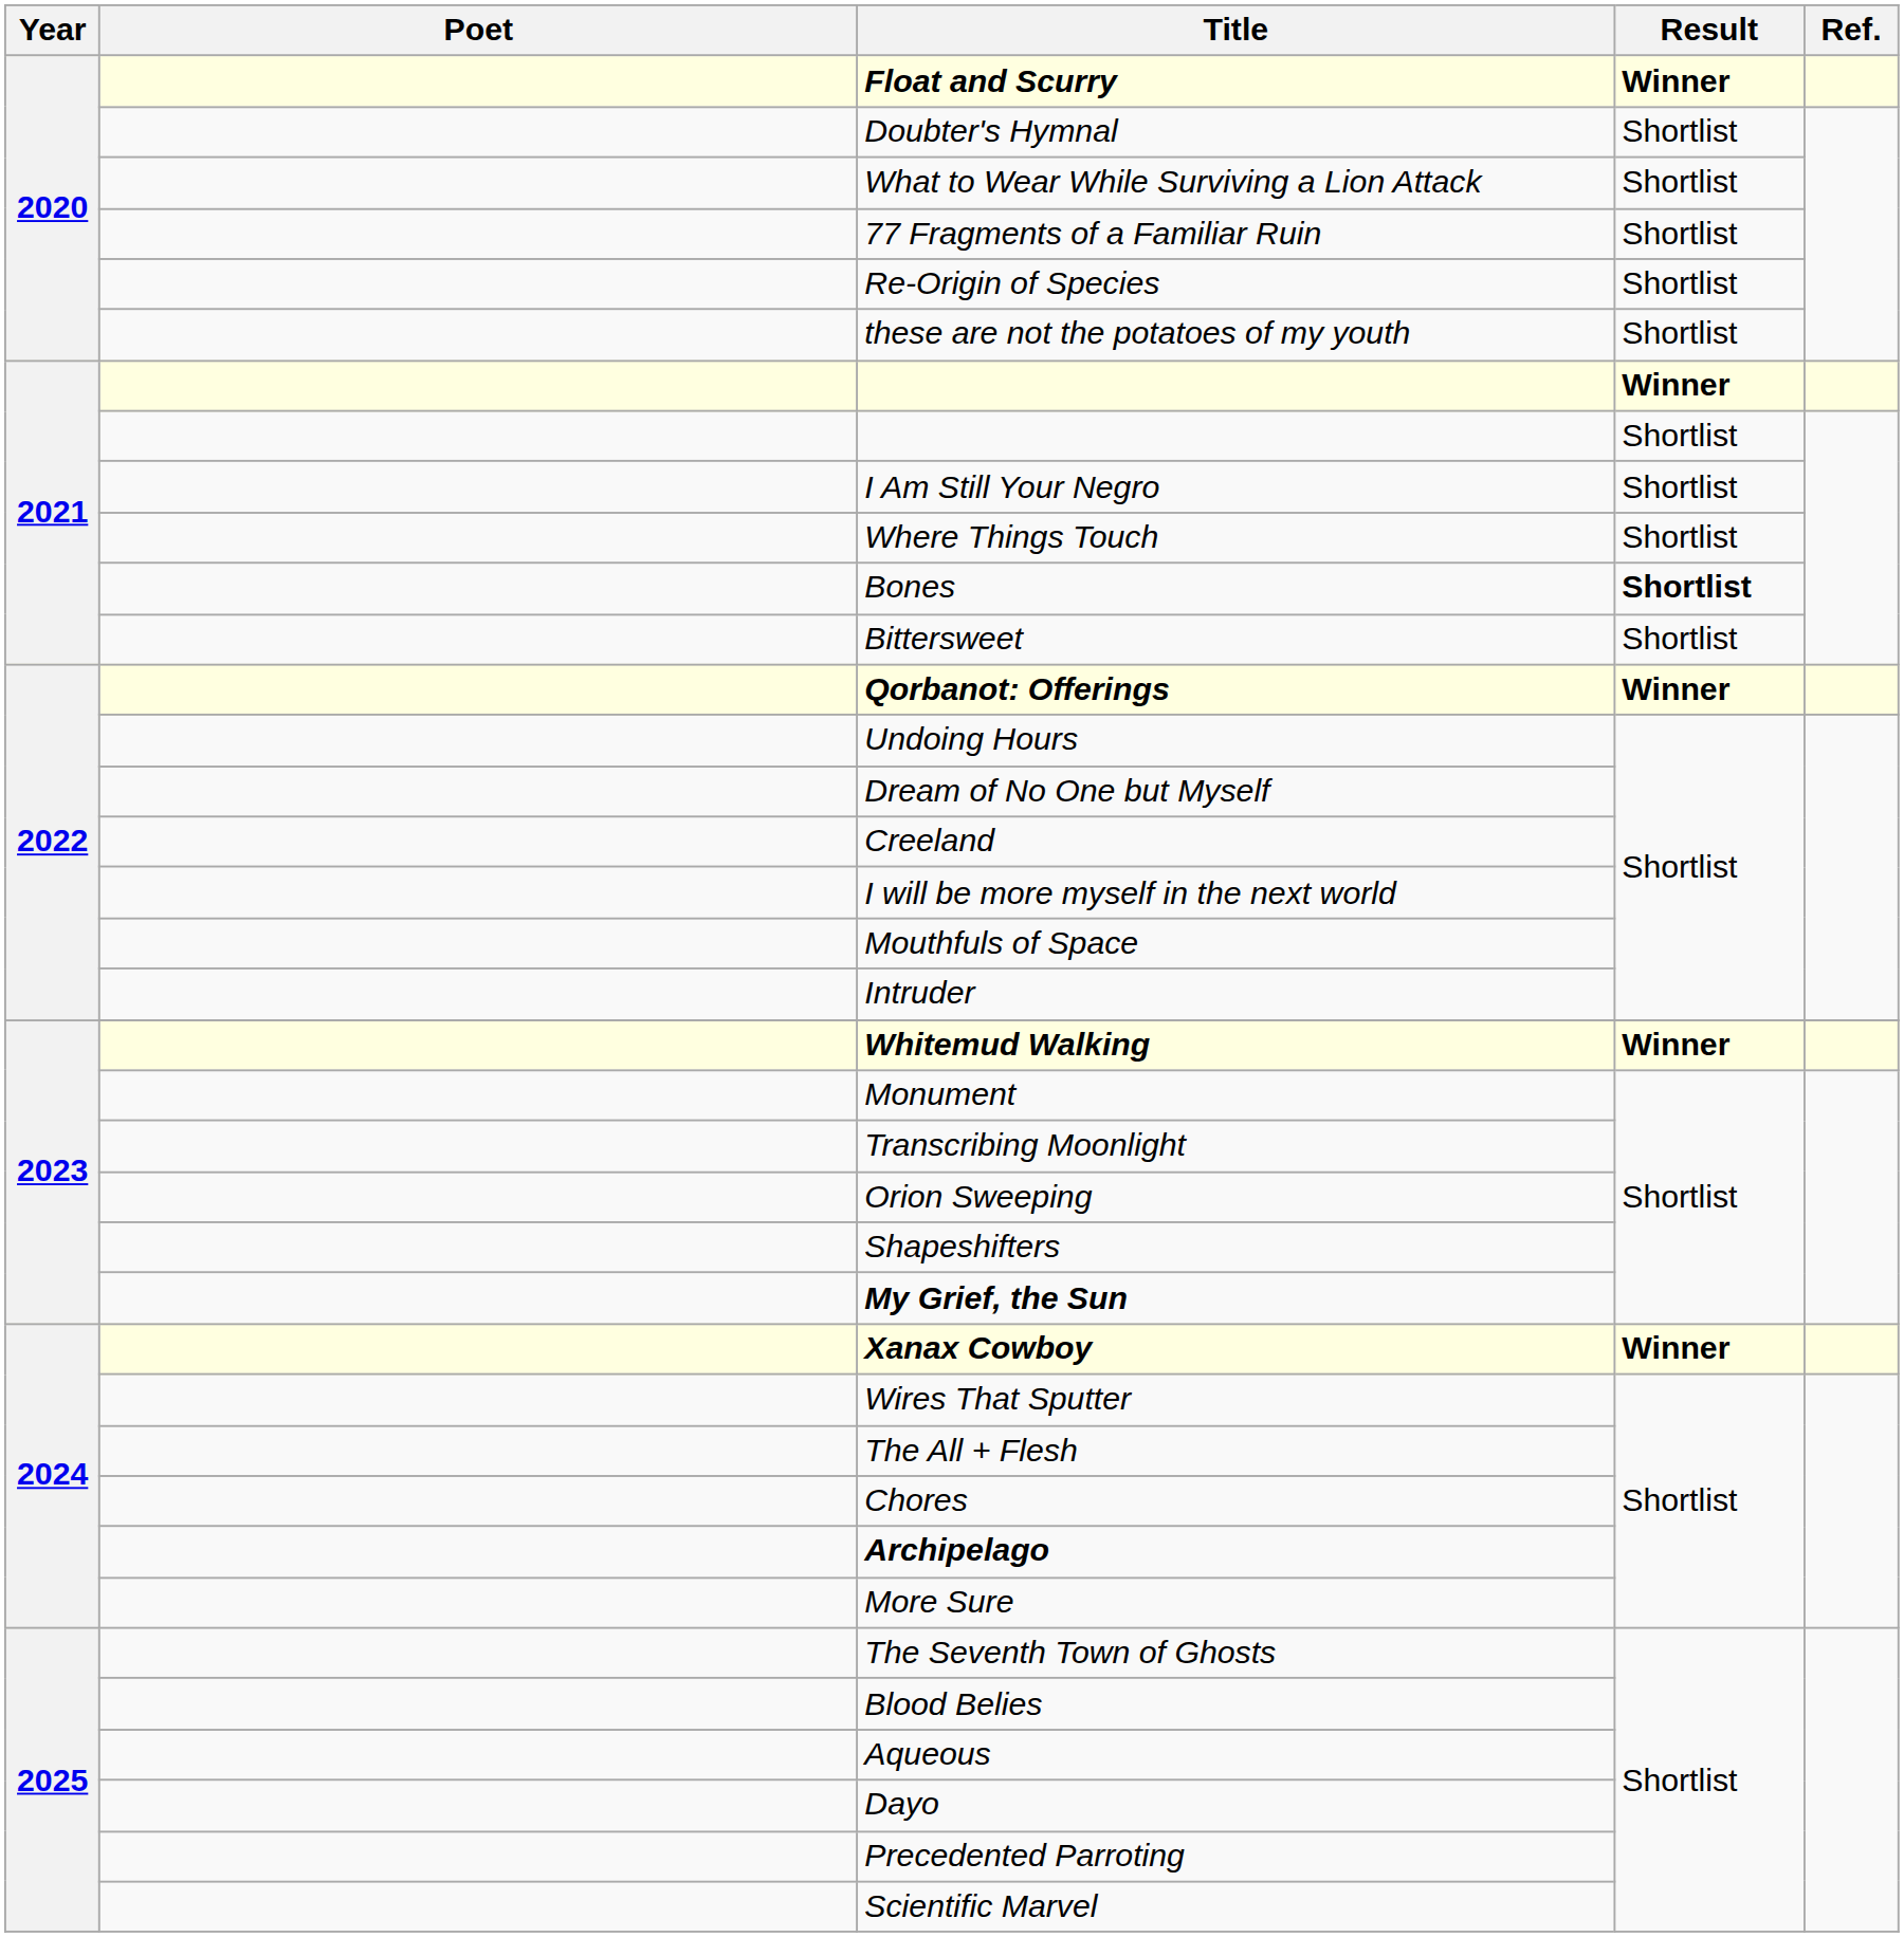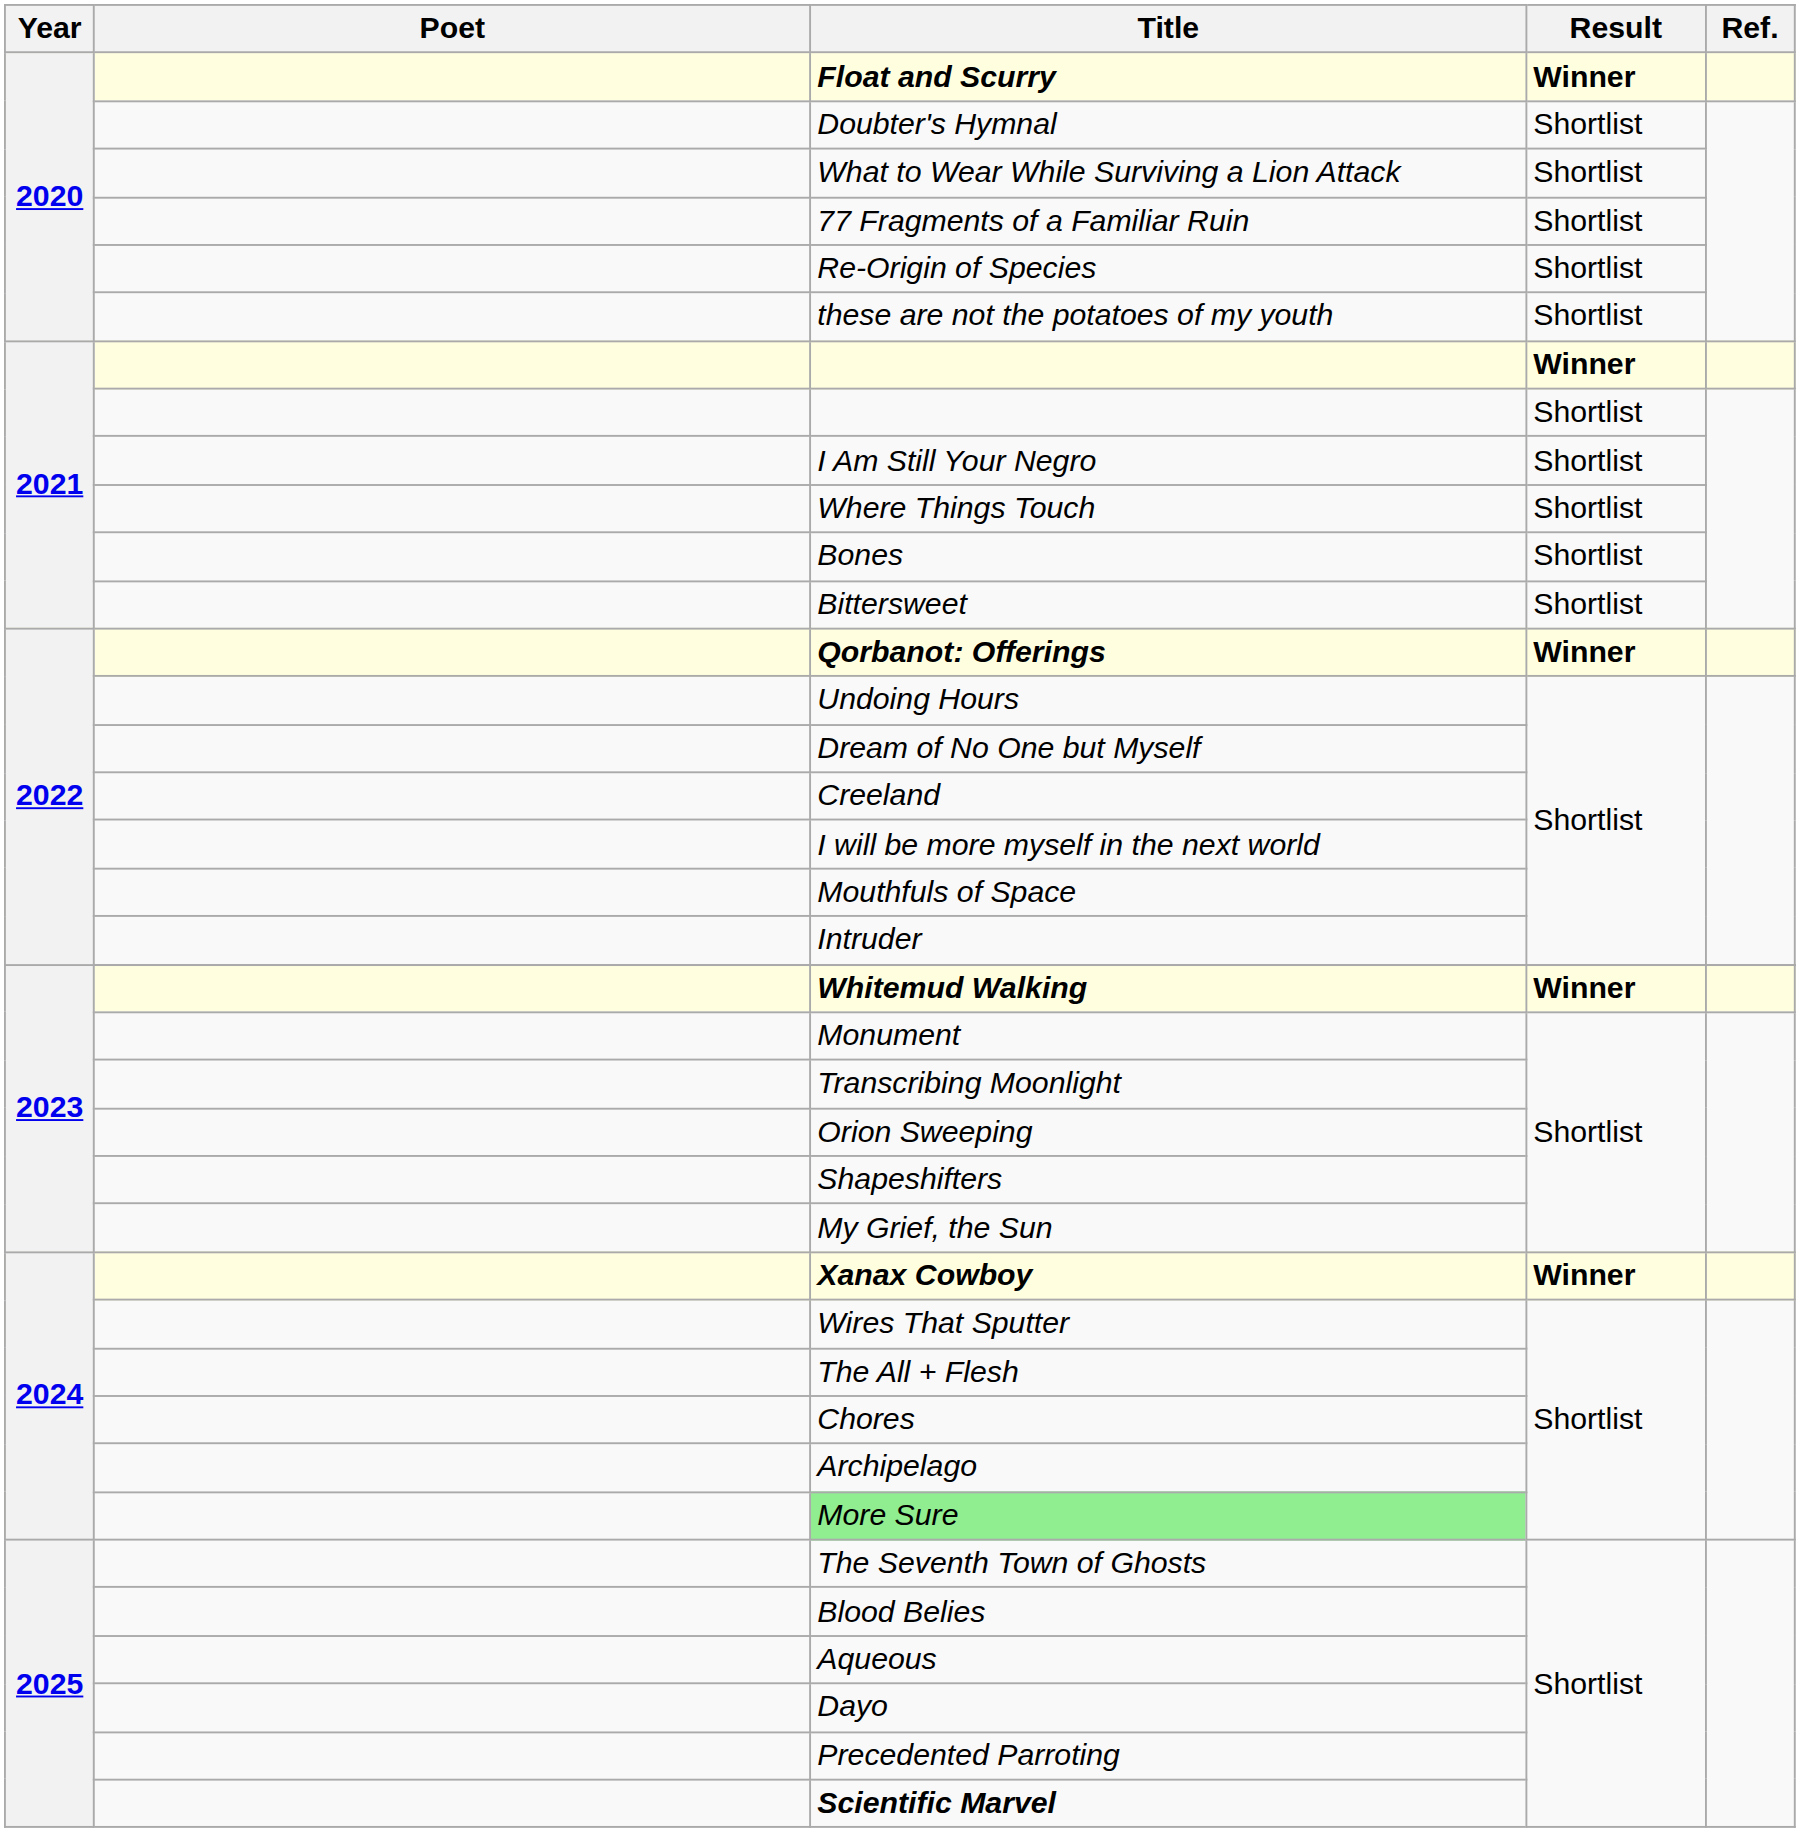Bones | Result: bold -> normal
My Grief, the Sun | Title: bold -> normal
Archipelago | Title: bold -> normal
More Sure | Title: no background -> lightgreen background
Scientific Marvel | Title: normal -> bold
